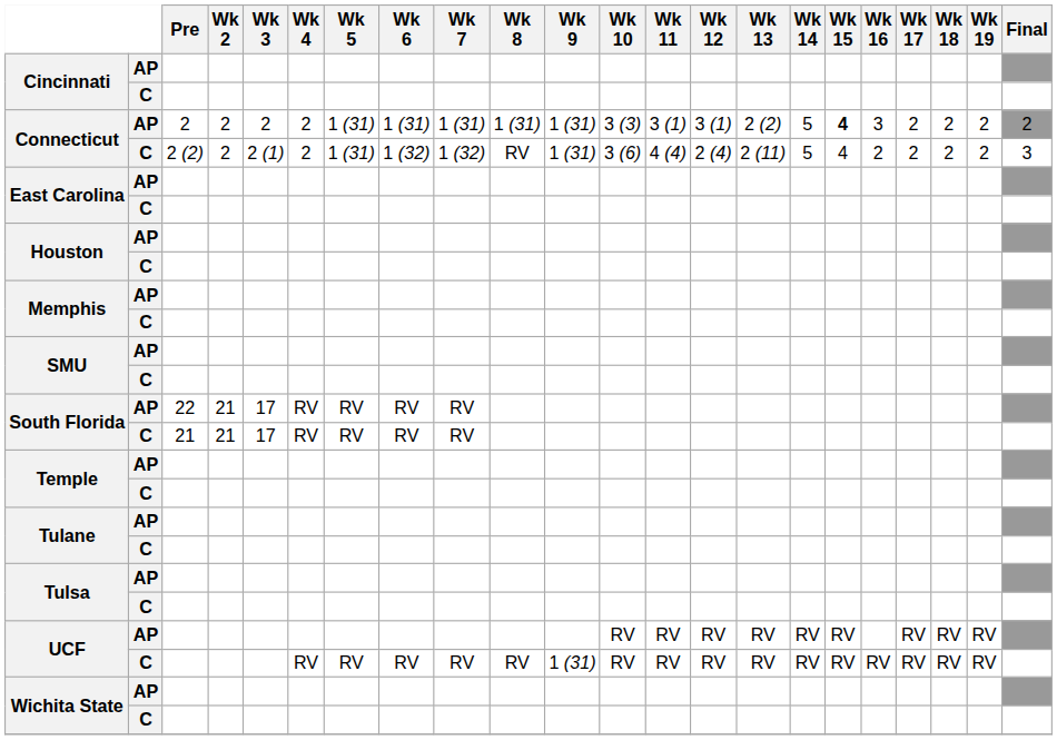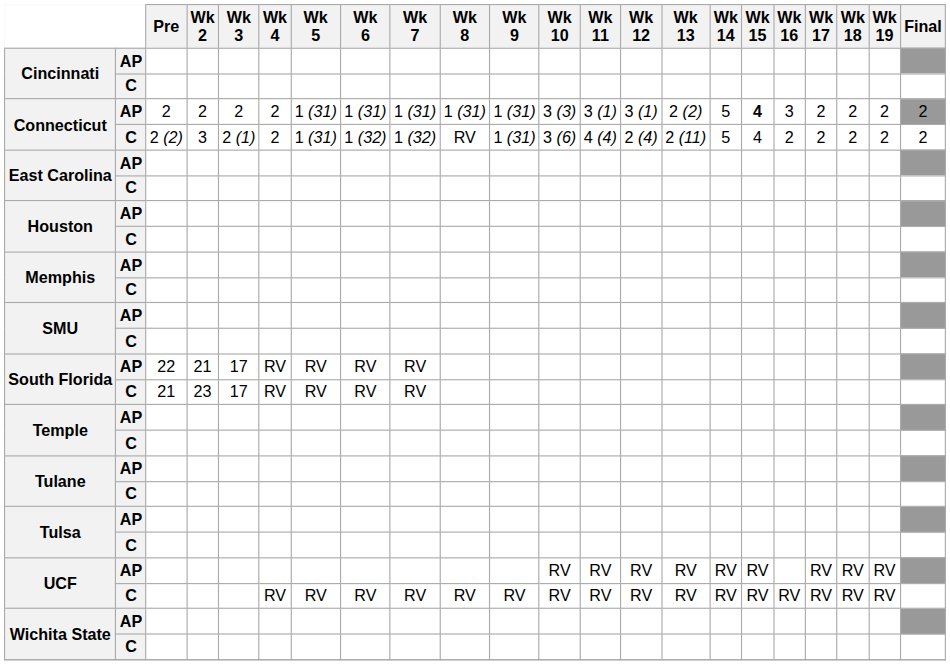Connecticut / C | Wk 2: 2 -> 3
Connecticut / C | Final: 3 -> 2
South Florida / C | Wk 2: 21 -> 23
UCF / C | Wk 9: 1 (31) -> RV
